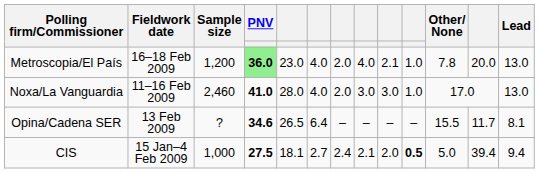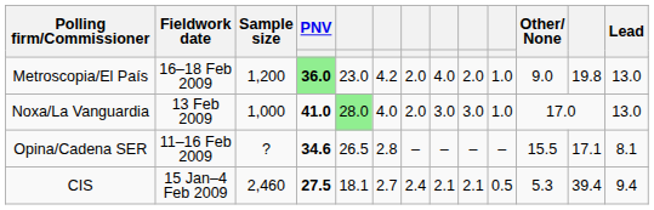Metroscopia/El País | column 6: 4.0 -> 4.2
Metroscopia/El País | column 9: 2.1 -> 2.0
Metroscopia/El País | Other/ None: 7.8 -> 9.0
Metroscopia/El País | column 12: 20.0 -> 19.8
Noxa/La Vanguardia | Fieldwork date: 11–16 Feb 2009 -> 13 Feb 2009
Noxa/La Vanguardia | Sample size: 2,460 -> 1,000
Noxa/La Vanguardia | column 5: no background -> lightgreen background
Opina/Cadena SER | Fieldwork date: 13 Feb 2009 -> 11–16 Feb 2009
Opina/Cadena SER | column 6: 6.4 -> 2.8
Opina/Cadena SER | column 12: 11.7 -> 17.1
CIS | Sample size: 1,000 -> 2,460
CIS | column 9: 2.0 -> 2.1
CIS | column 10: bold -> normal
CIS | Other/ None: 5.0 -> 5.3
